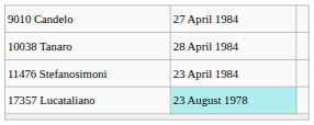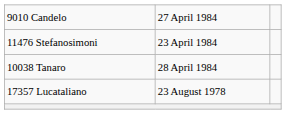rows swapped: 10038 Tanaro <-> 11476 Stefanosimoni
17357 Lucataliano | column 2: paleturquoise background -> no background
